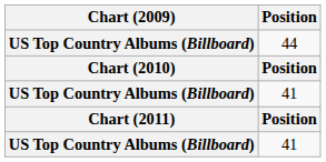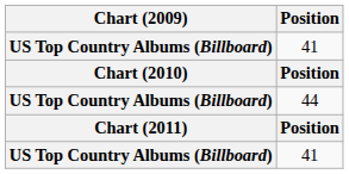row 2 | Position: 44 -> 41
row 4 | Position: 41 -> 44
